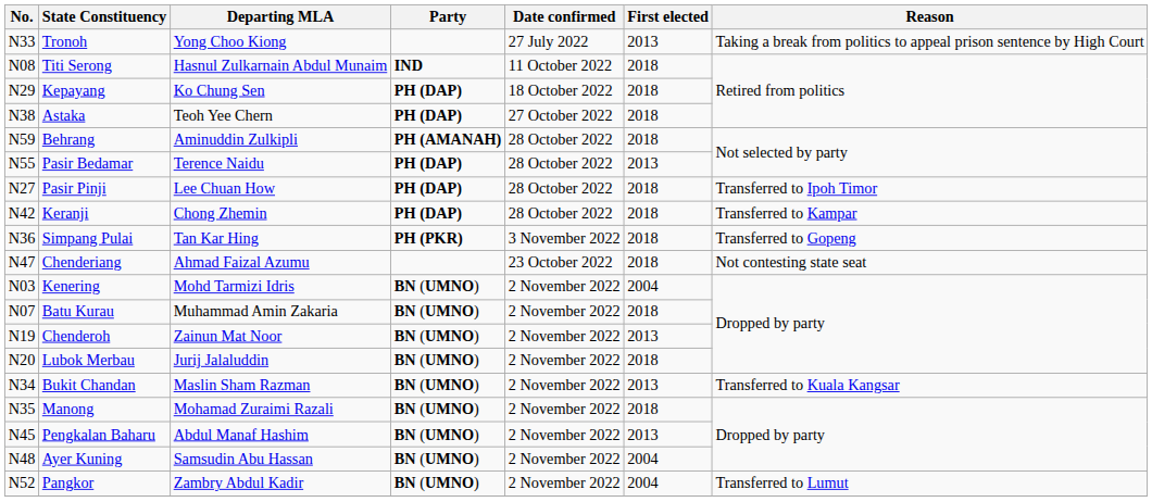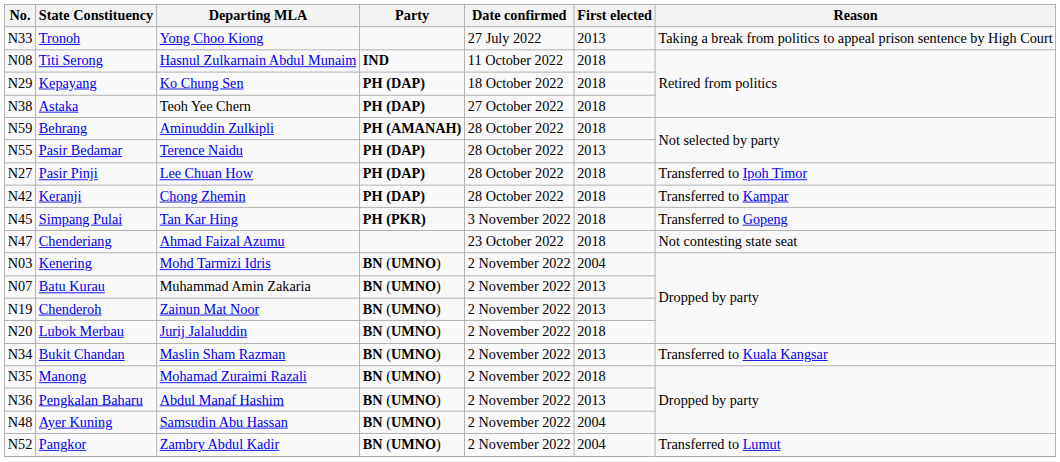Simpang Pulai | No.: N36 -> N45
Batu Kurau | First elected: 2018 -> 2013
Pengkalan Baharu | No.: N45 -> N36
